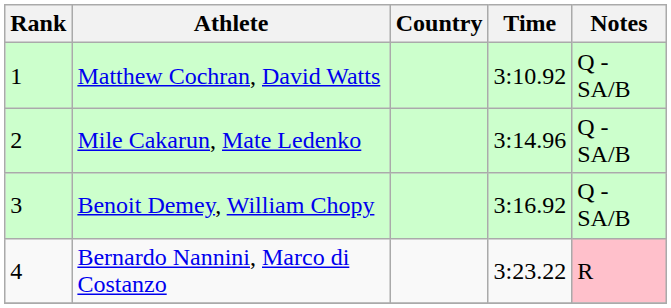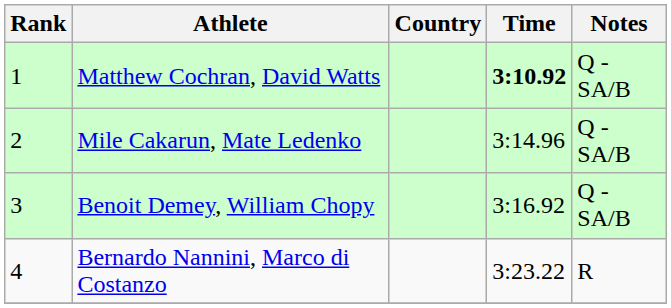Matthew Cochran, David Watts | Time: normal -> bold
Bernardo Nannini, Marco di Costanzo | Notes: pink background -> no background
